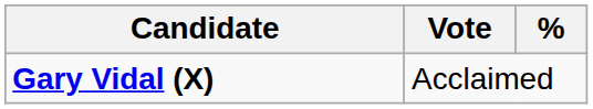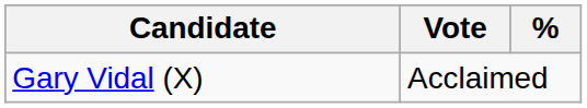Gary Vidal (X) | Candidate: bold -> normal
